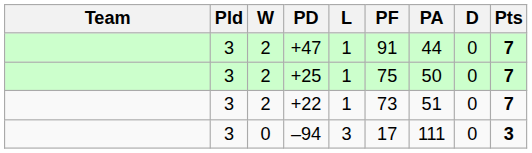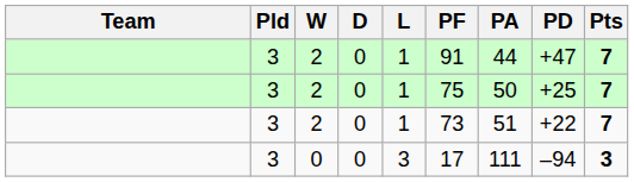columns swapped: D <-> PD
